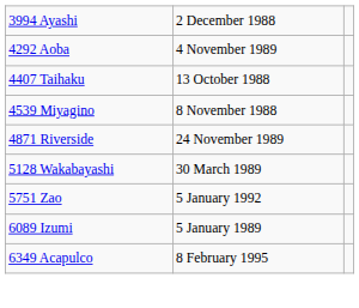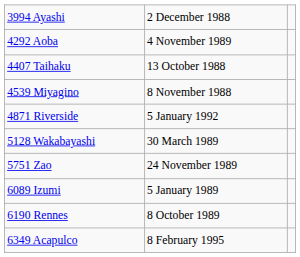4871 Riverside | column 2: 24 November 1989 -> 5 January 1992
5751 Zao | column 2: 5 January 1992 -> 24 November 1989
+ row: 6190 Rennes | 8 October 1989
